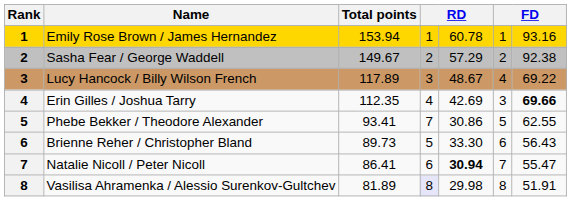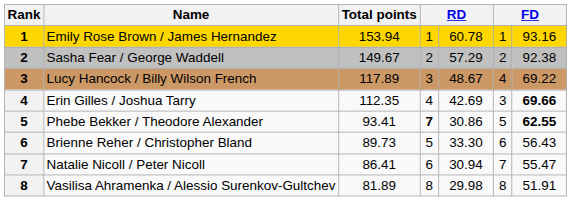Phebe Bekker / Theodore Alexander | column 4: normal -> bold
Phebe Bekker / Theodore Alexander | column 7: normal -> bold
Natalie Nicoll / Peter Nicoll | column 5: bold -> normal
Vasilisa Ahramenka / Alessio Surenkov-Gultchev | column 4: lavender background -> no background
